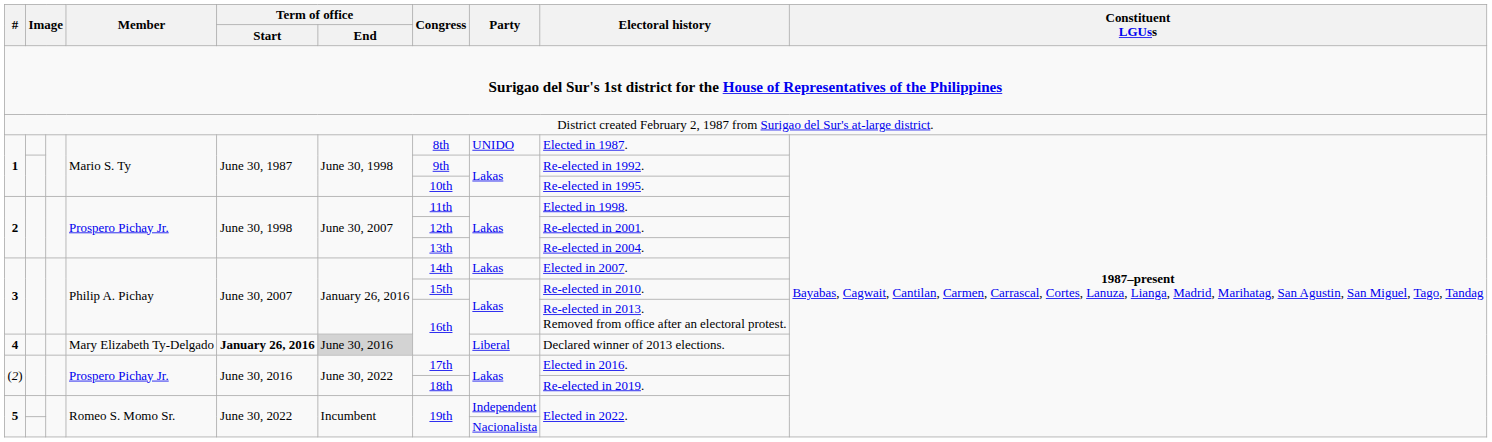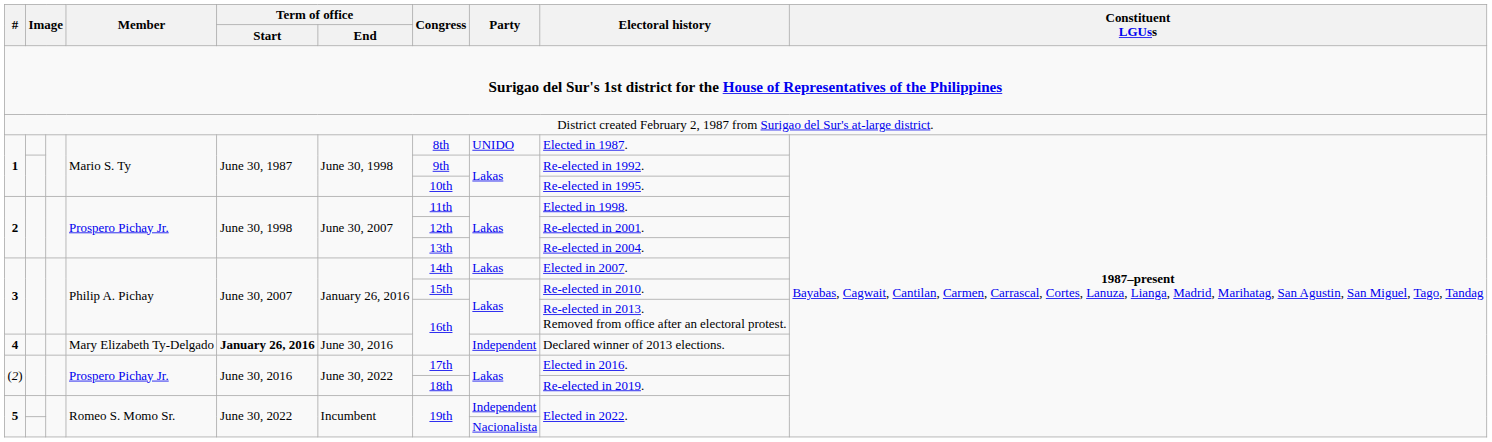4 | Term of office / End: lightgrey background -> no background
4 | Party: Liberal -> Independent
